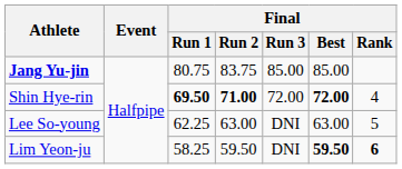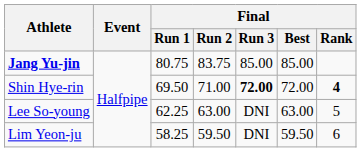Shin Hye-rin | Final / Run 1: bold -> normal
Shin Hye-rin | Final / Run 2: bold -> normal
Shin Hye-rin | Final / Run 3: normal -> bold
Shin Hye-rin | Final / Best: bold -> normal
Shin Hye-rin | Final / Rank: normal -> bold
Lim Yeon-ju | Final / Best: bold -> normal
Lim Yeon-ju | Final / Rank: bold -> normal
